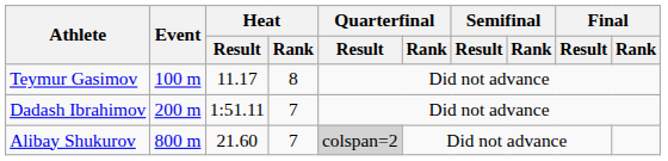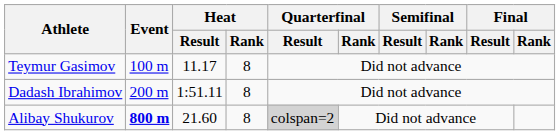Dadash Ibrahimov | Heat / Rank: 7 -> 8
Alibay Shukurov | Event: normal -> bold
Alibay Shukurov | Heat / Rank: 7 -> 8
